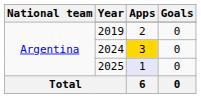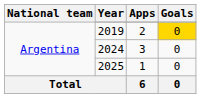2019 | Goals: no background -> gold background
2024 | Apps: gold background -> no background
2025 | Apps: lavender background -> no background
